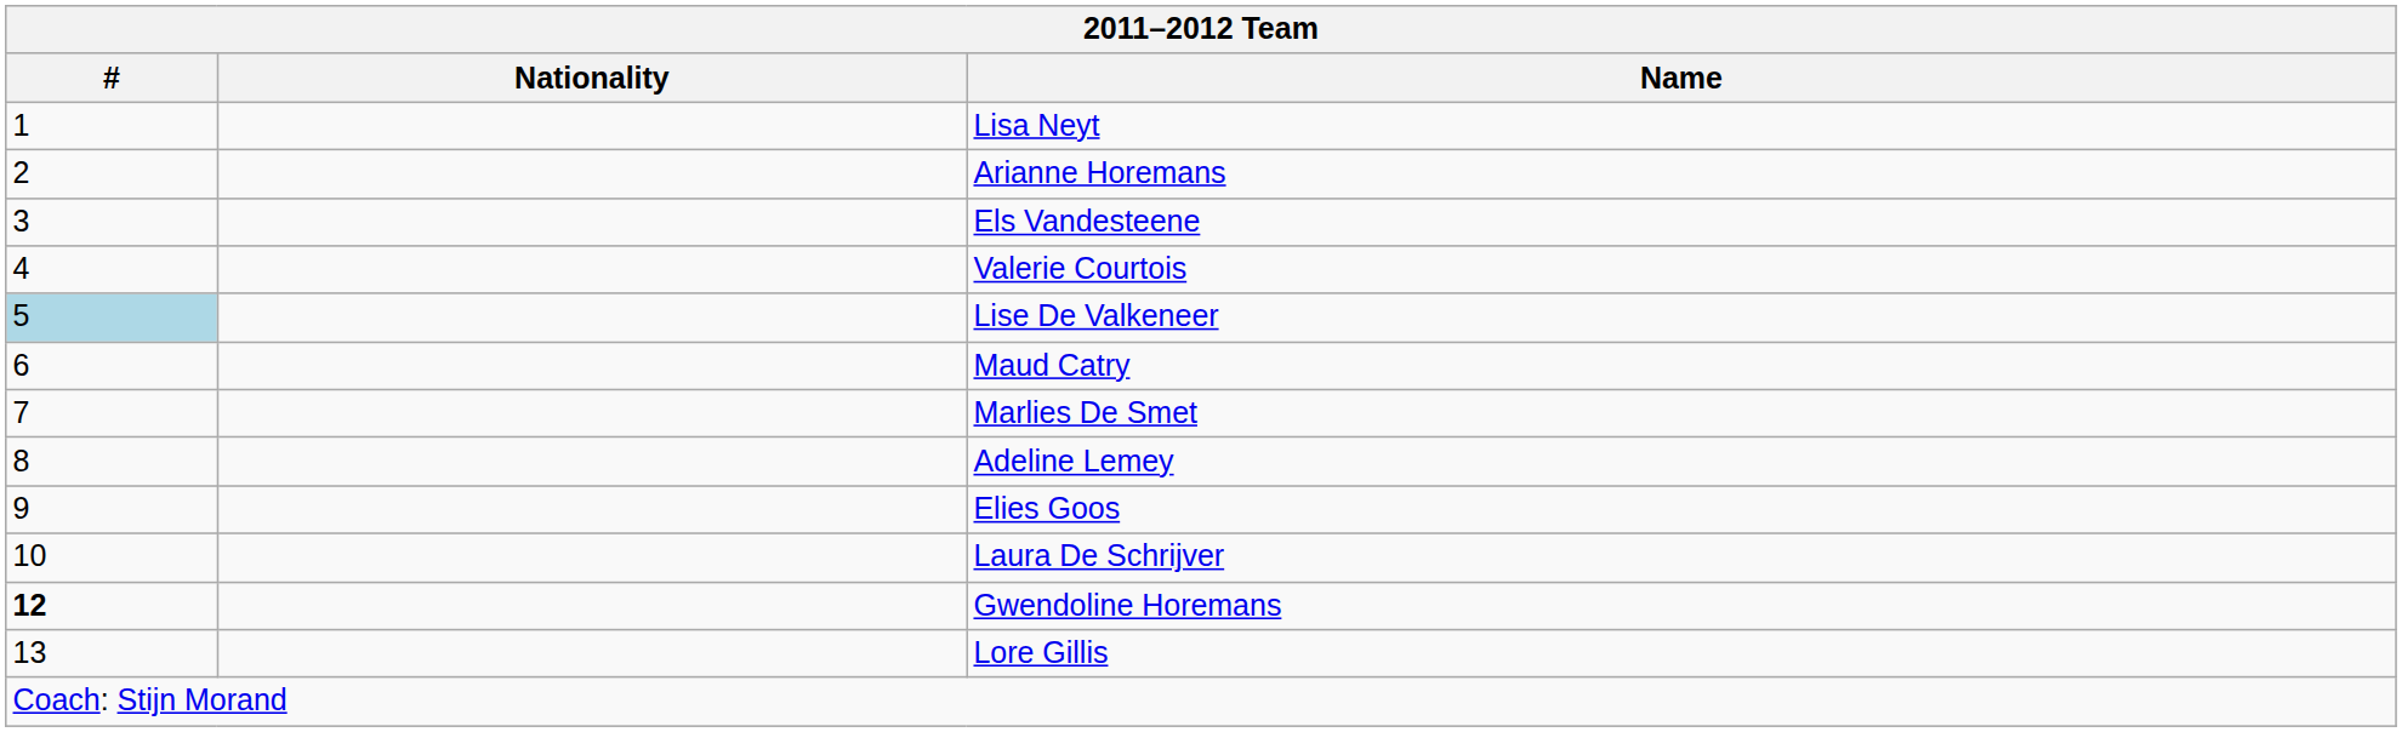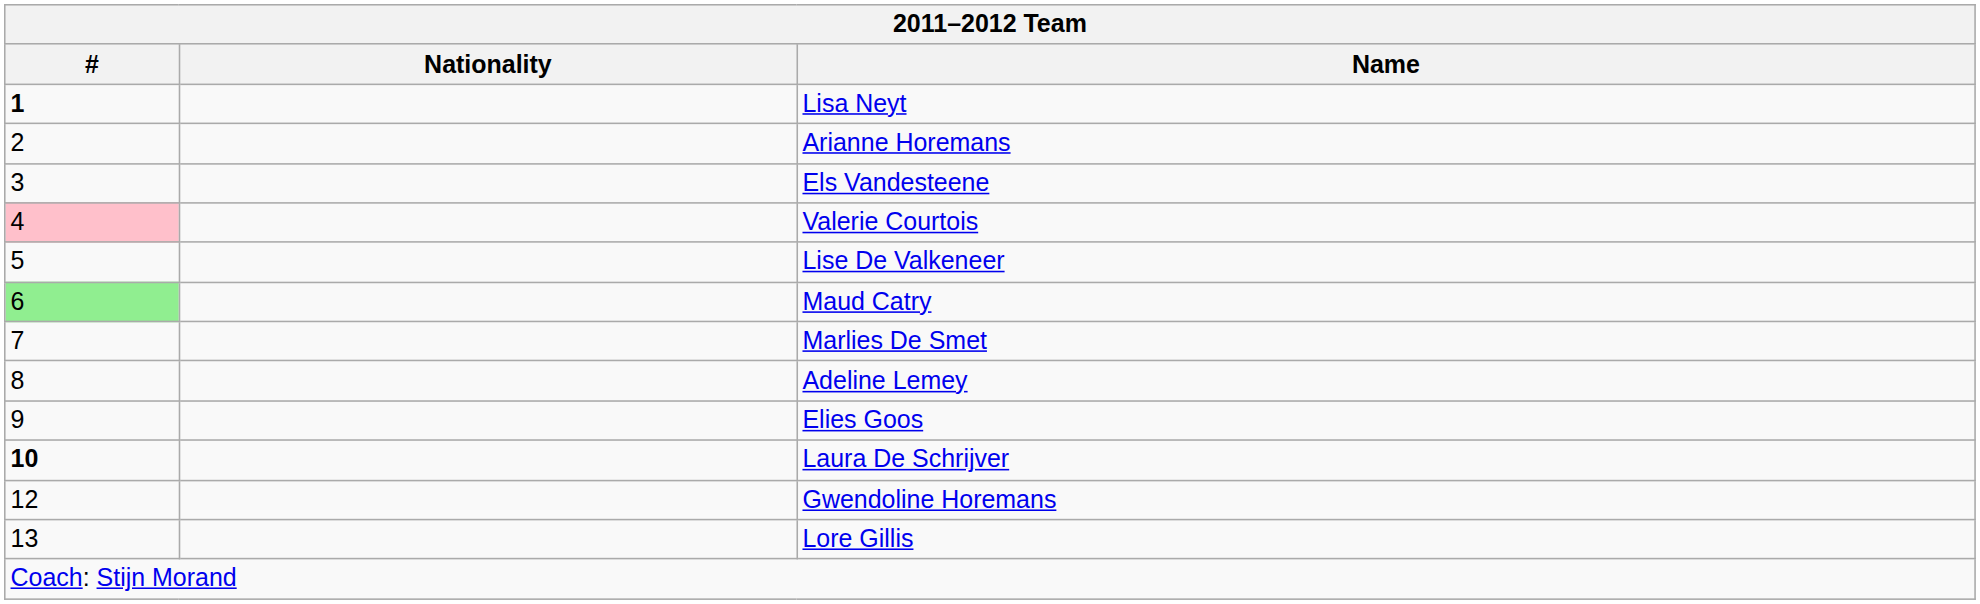Lisa Neyt | #: normal -> bold
Valerie Courtois | #: no background -> pink background
Lise De Valkeneer | #: lightblue background -> no background
Maud Catry | #: no background -> lightgreen background
Laura De Schrijver | #: normal -> bold
Gwendoline Horemans | #: bold -> normal
